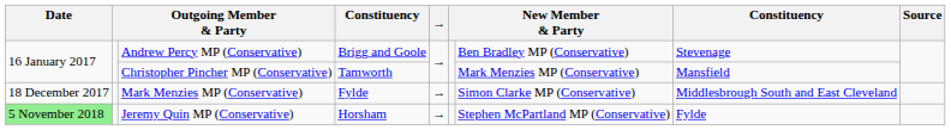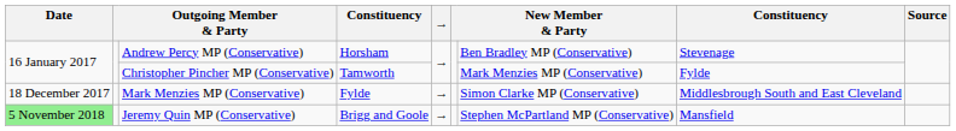Andrew Percy MP (Conservative) | column 4: Brigg and Goole -> Horsham
Christopher Pincher MP (Conservative) | column 8: Mansfield -> Fylde
Jeremy Quin MP (Conservative) | column 4: Horsham -> Brigg and Goole
Jeremy Quin MP (Conservative) | column 8: Fylde -> Mansfield
